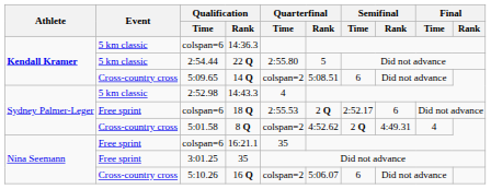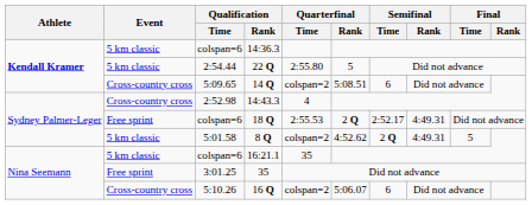14:43.3 | Event: 5 km classic -> Cross-country cross
18 Q | Semifinal / Rank: 6 -> 4:49.31
8 Q | Event: Cross-country cross -> 5 km classic
8 Q | Final / Time: 4 -> 5
16:21.1 | Event: Free sprint -> 5 km classic
